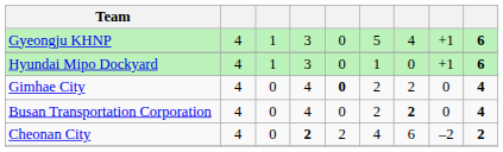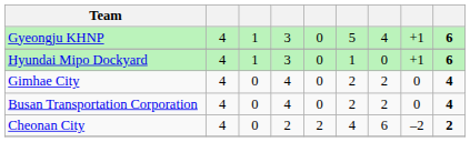Gimhae City | column 5: bold -> normal
Busan Transportation Corporation | column 7: bold -> normal
Cheonan City | column 4: bold -> normal
